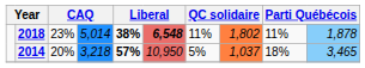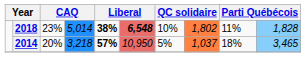2018 | column 7: 11% -> 10%
2018 | column 10: 1,878 -> 1,828
